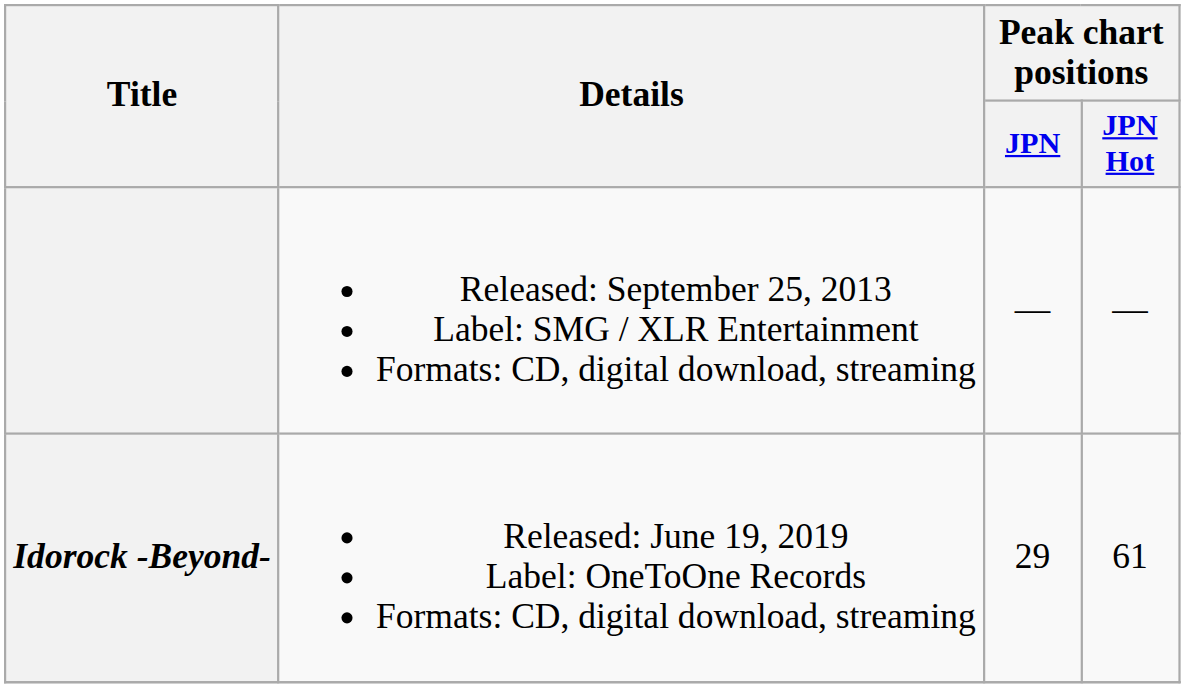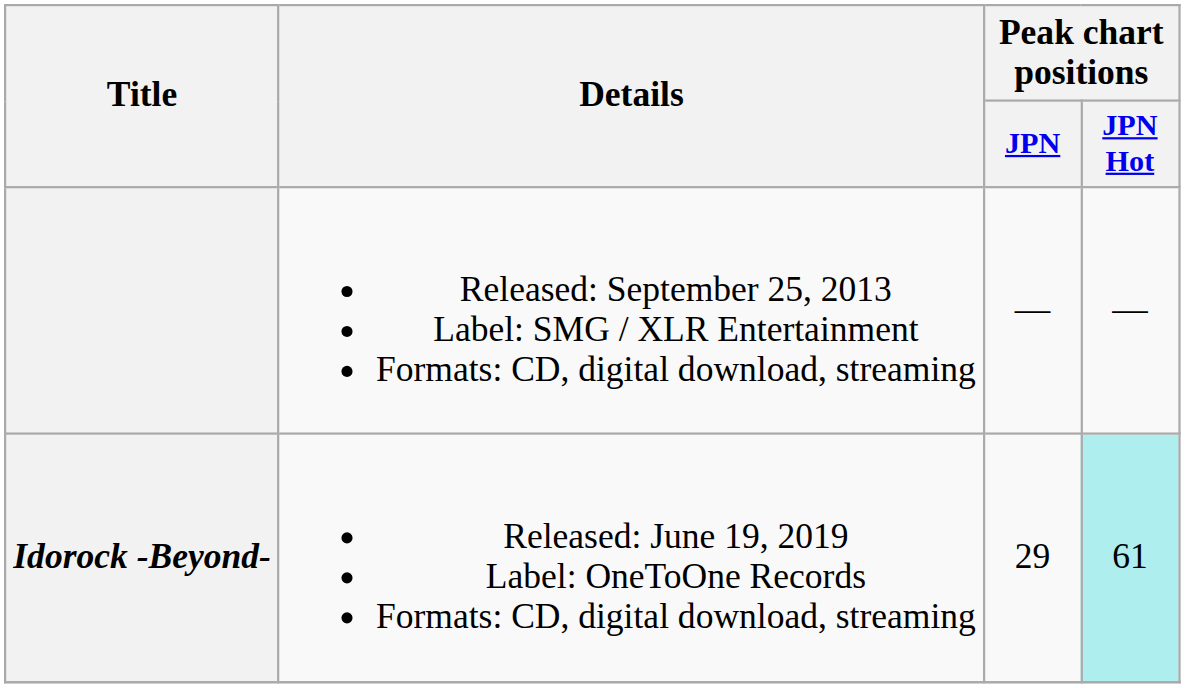Idorock -Beyond- | Peak chart positions / JPN Hot: no background -> paleturquoise background
